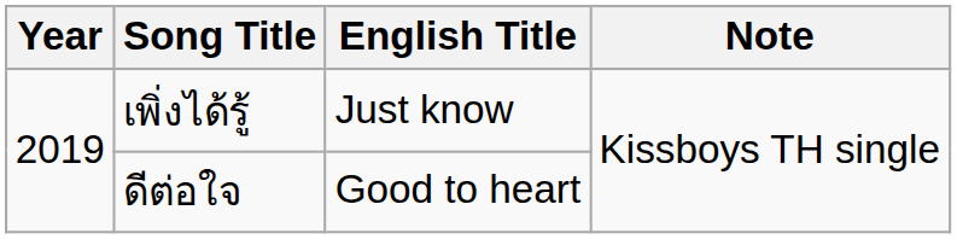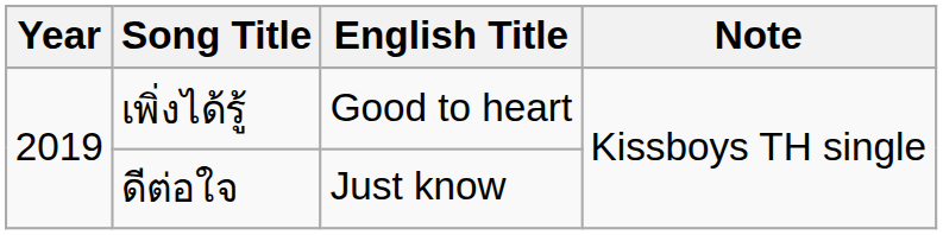เพิ่งได้รู้ | English Title: Just know -> Good to heart
ดีต่อใจ | English Title: Good to heart -> Just know
